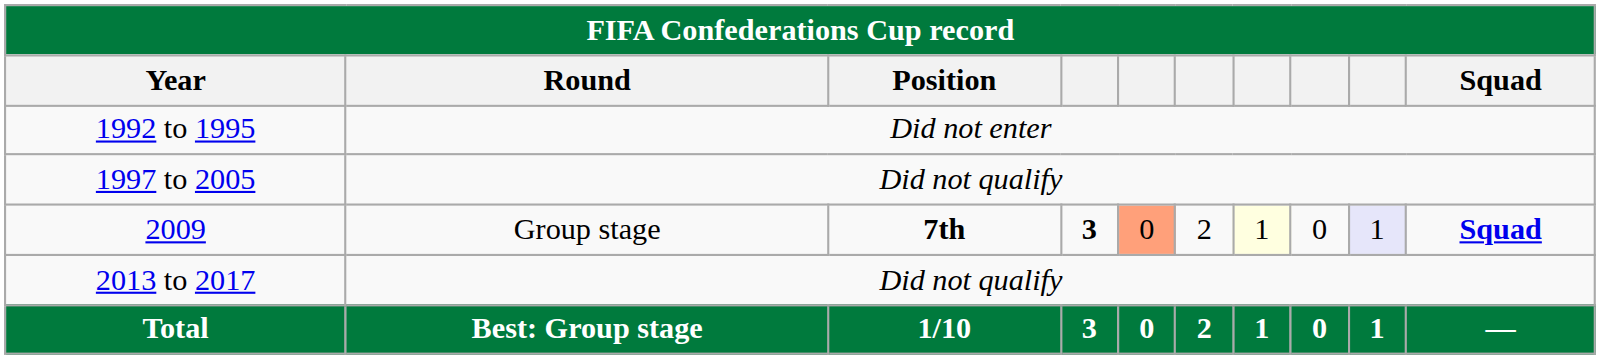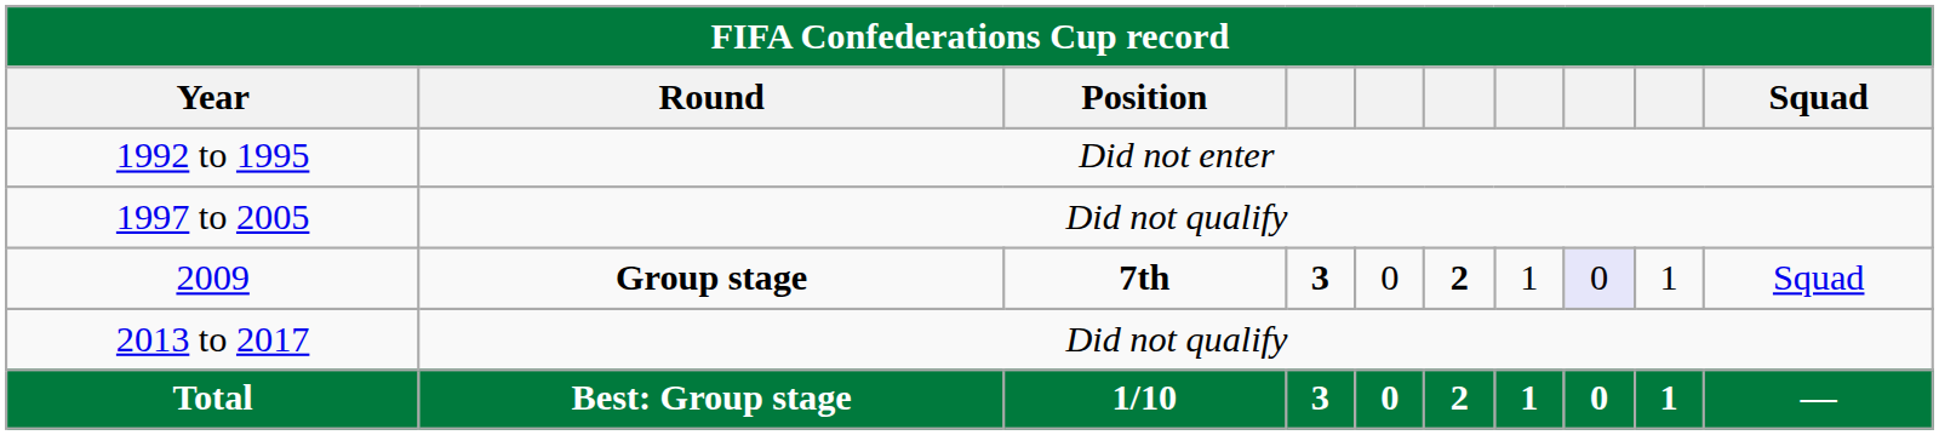2009 | FIFA Confederations Cup record / Round: normal -> bold
2009 | column 5: lightsalmon background -> no background
2009 | column 6: normal -> bold
2009 | column 7: lightyellow background -> no background
2009 | column 8: no background -> lavender background
2009 | column 9: lavender background -> no background
2009 | FIFA Confederations Cup record / Squad: bold -> normal
